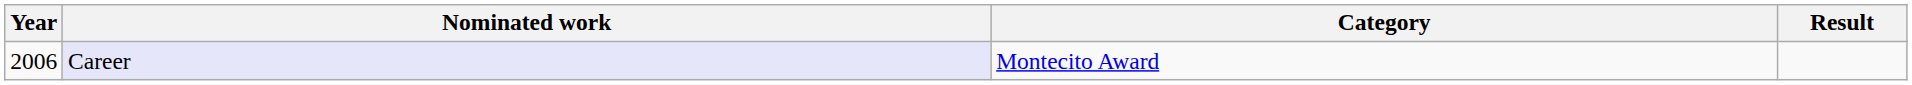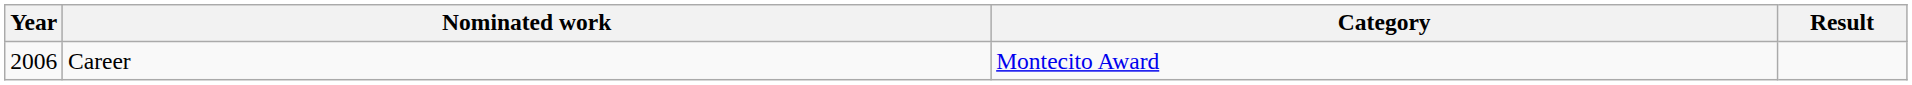row 2 | Nominated work: lavender background -> no background
